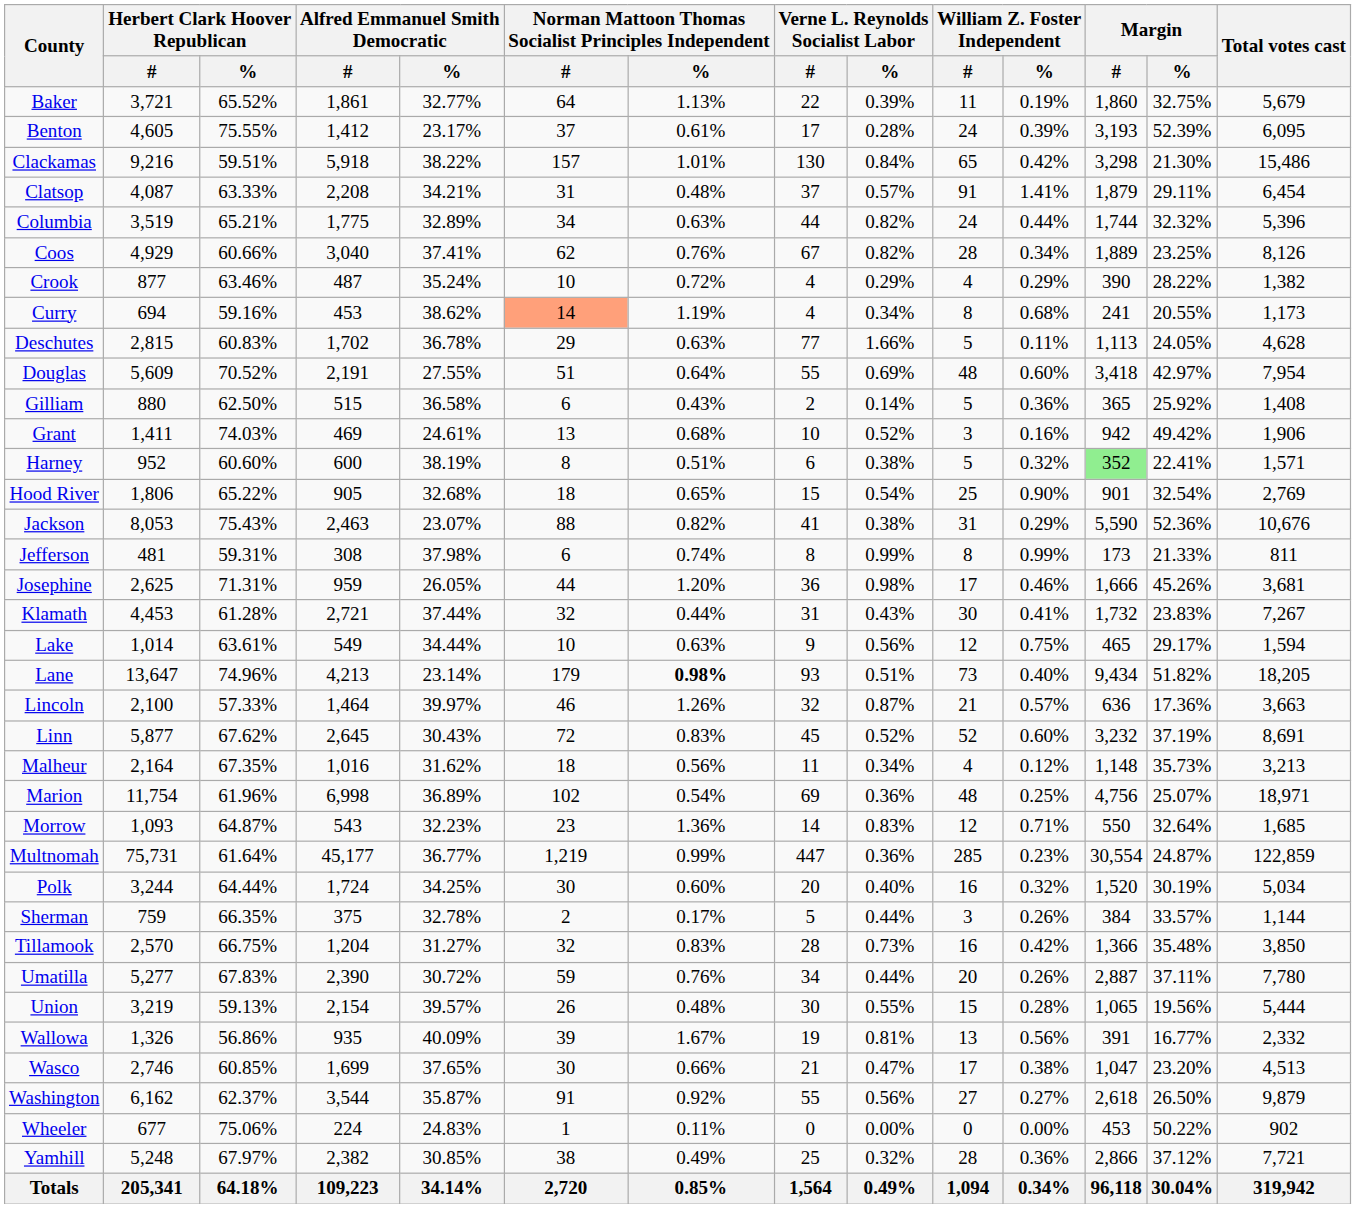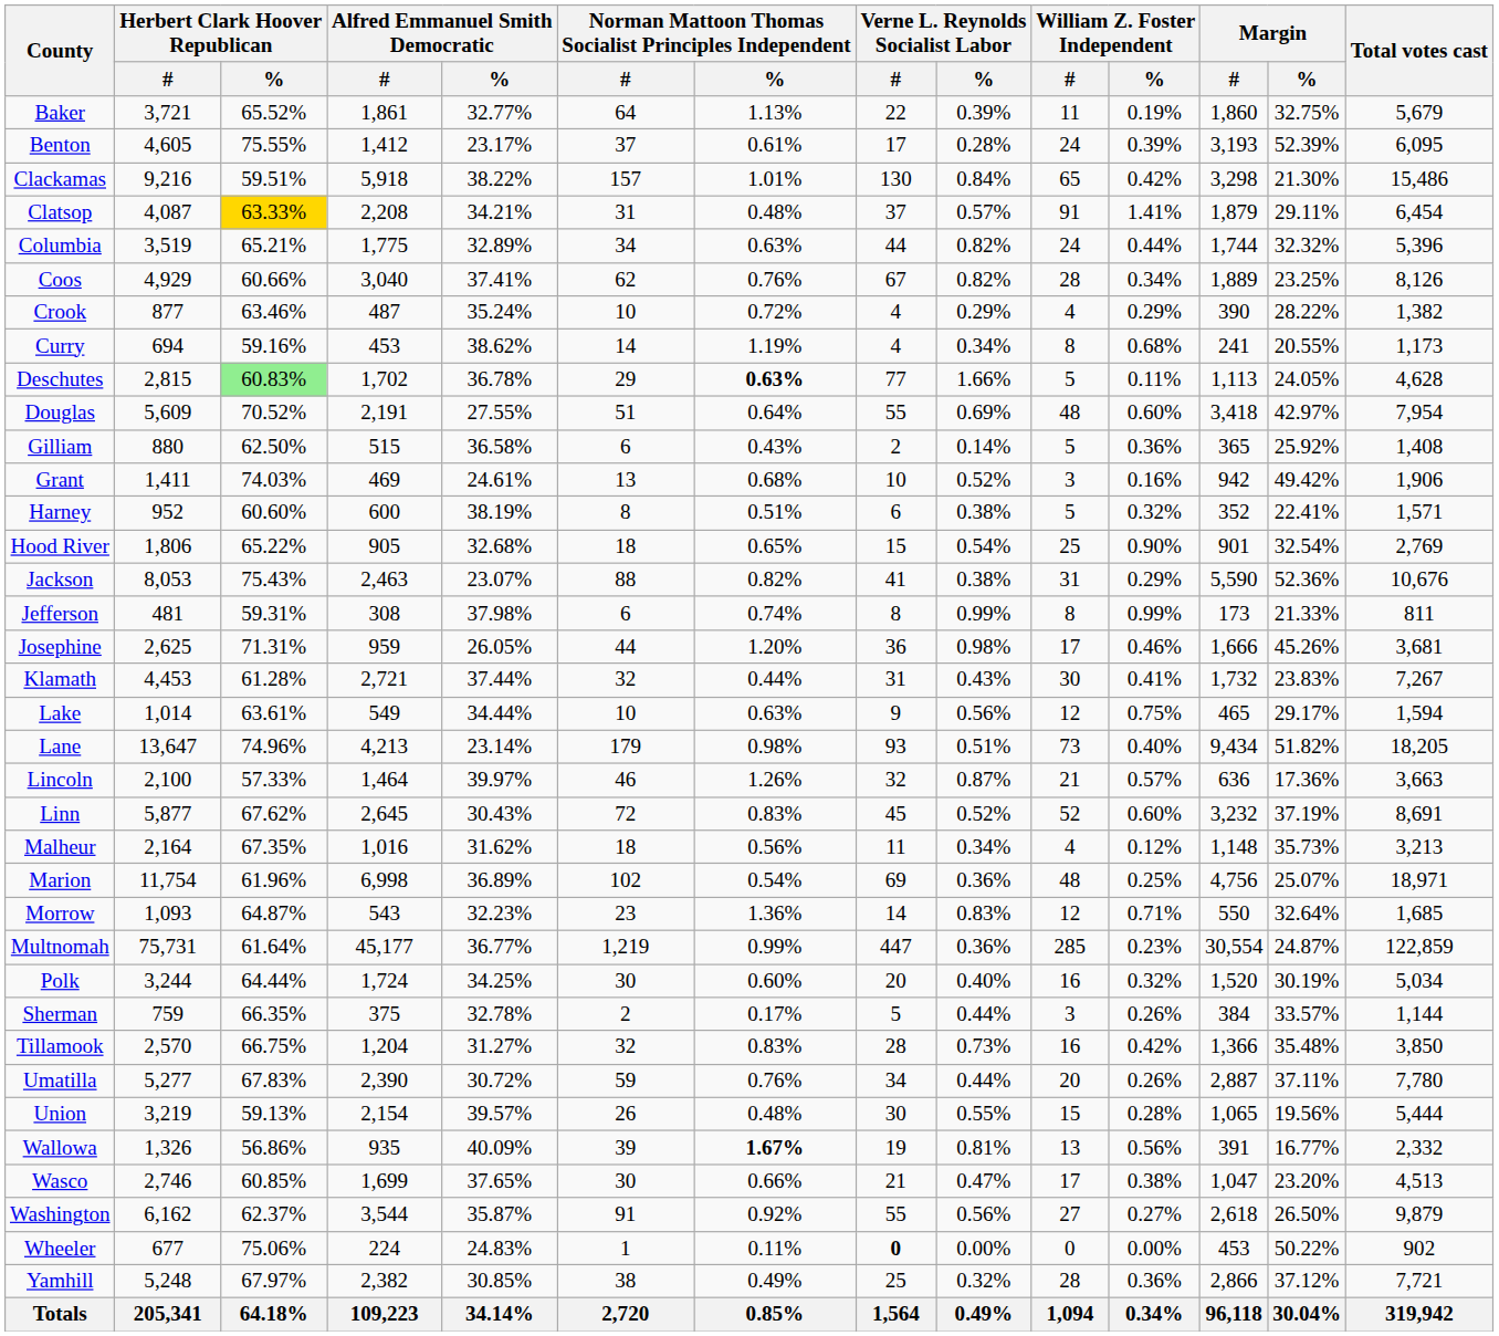Clatsop | Herbert Clark Hoover Republican / %: no background -> gold background
Curry | Norman Mattoon Thomas Socialist Principles Independent / #: lightsalmon background -> no background
Deschutes | Herbert Clark Hoover Republican / %: no background -> lightgreen background
Deschutes | Norman Mattoon Thomas Socialist Principles Independent / %: normal -> bold
Harney | Margin / #: lightgreen background -> no background
Lane | Norman Mattoon Thomas Socialist Principles Independent / %: bold -> normal
Wallowa | Norman Mattoon Thomas Socialist Principles Independent / %: normal -> bold
Wheeler | Verne L. Reynolds Socialist Labor / #: normal -> bold
